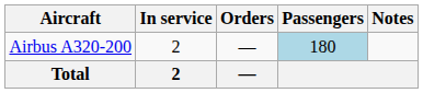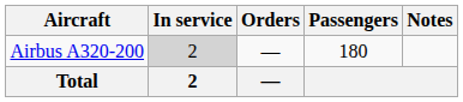Airbus A320-200 | In service: no background -> lightgrey background
Airbus A320-200 | Passengers: lightblue background -> no background
